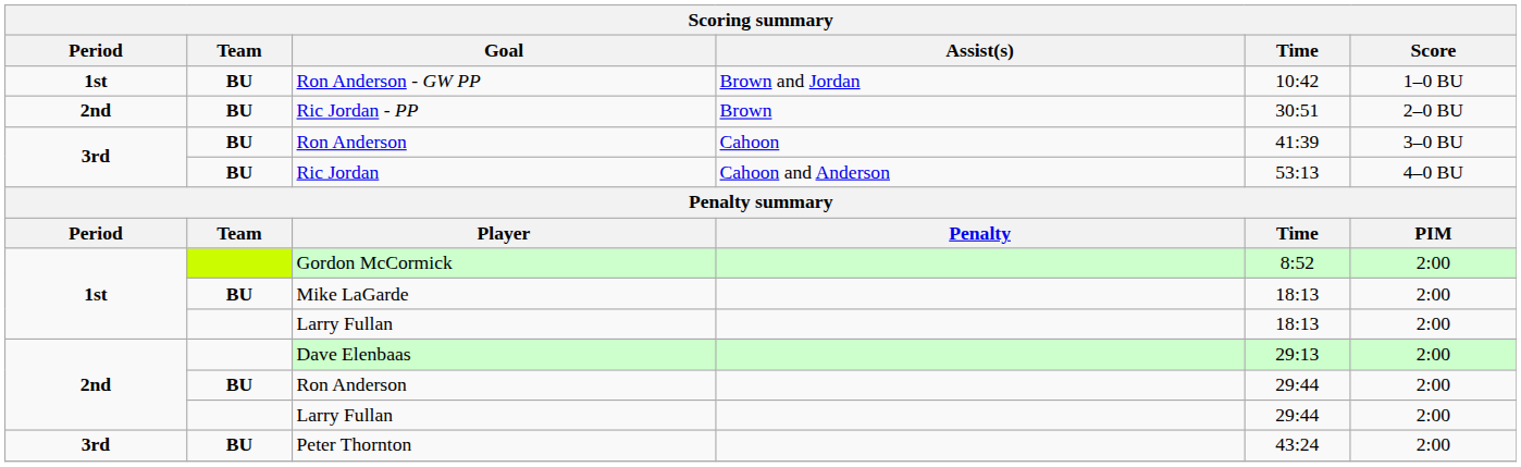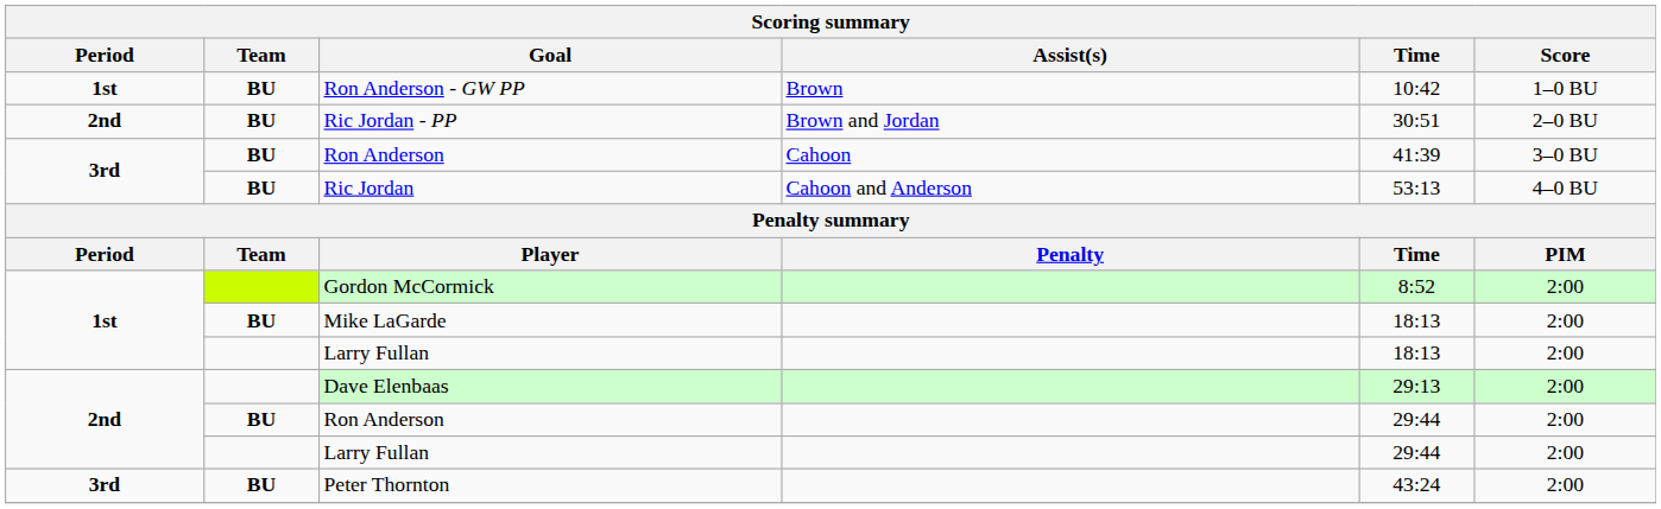Ron Anderson - GW PP | Assist(s): Brown and Jordan -> Brown
Ric Jordan - PP | Assist(s): Brown -> Brown and Jordan
